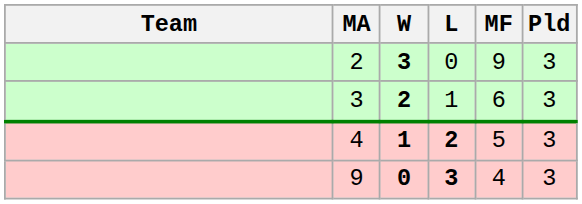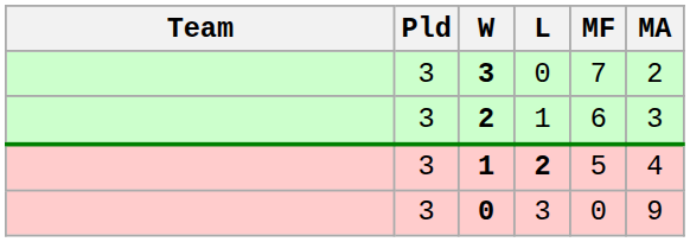columns swapped: Pld <-> MA
row 2 | MF: 9 -> 7
row 5 | L: bold -> normal
row 5 | MF: 4 -> 0
